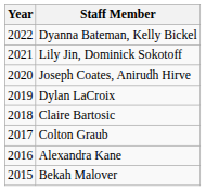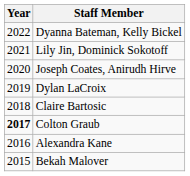Colton Graub | Year: normal -> bold
